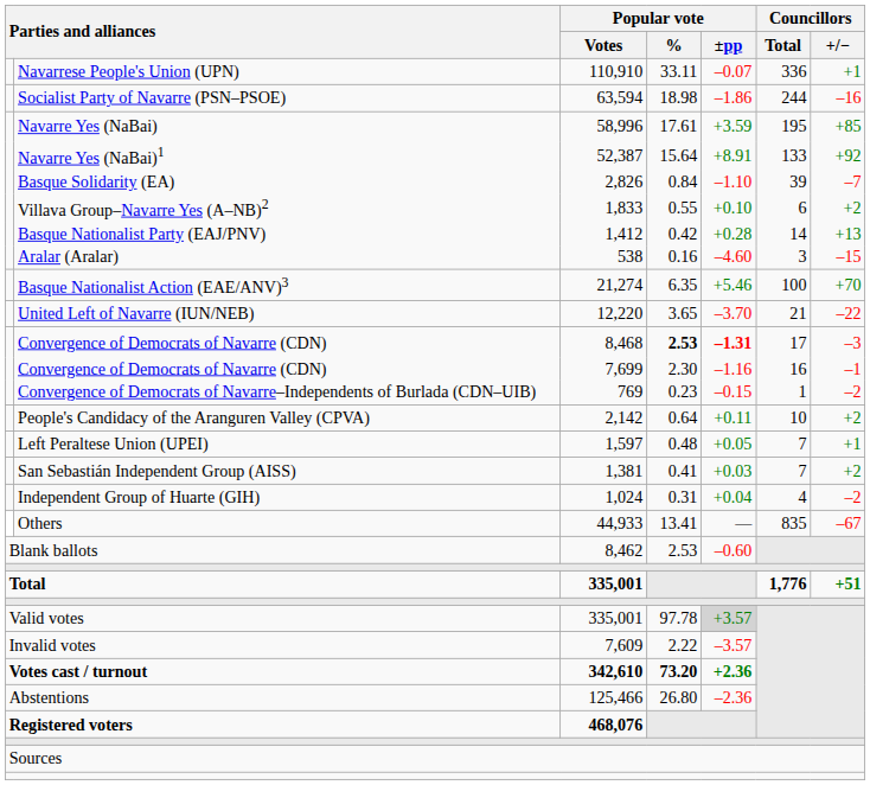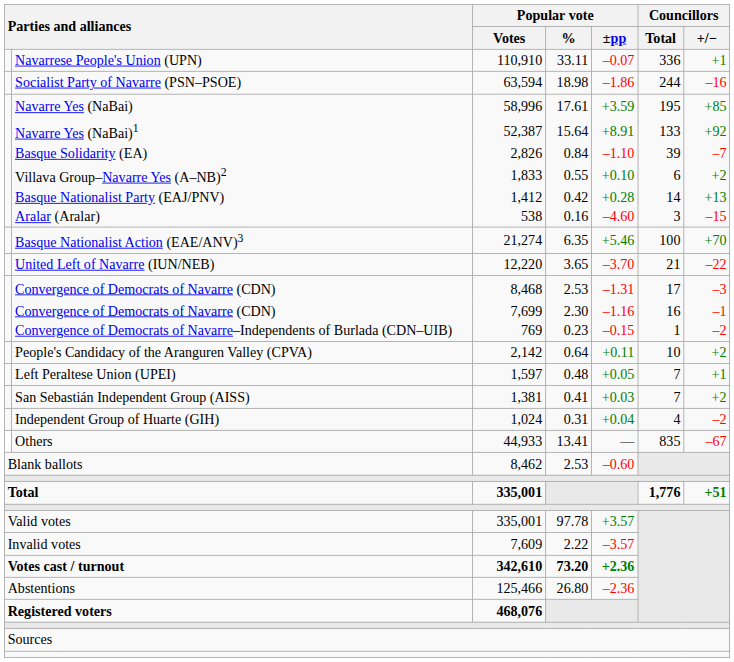Convergence of Democrats of Navarre (CDN) / 8,468 | Popular vote / %: bold -> normal
Convergence of Democrats of Navarre (CDN) / 8,468 | Popular vote / ±pp: bold -> normal
Valid votes | Popular vote / ±pp: lightgrey background -> no background
